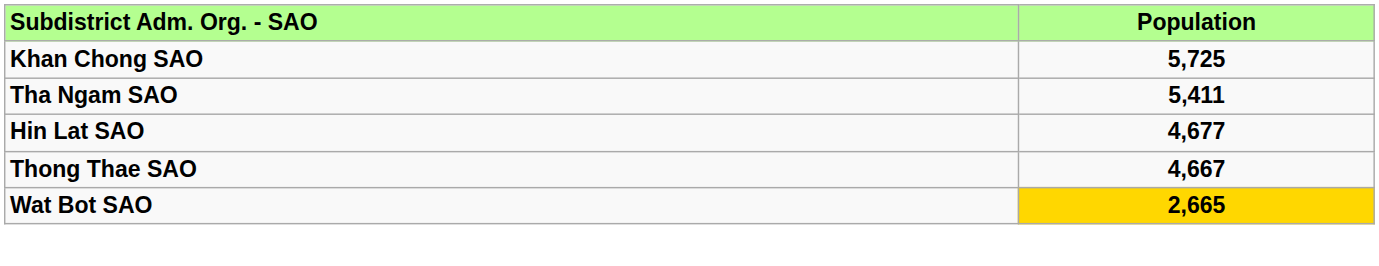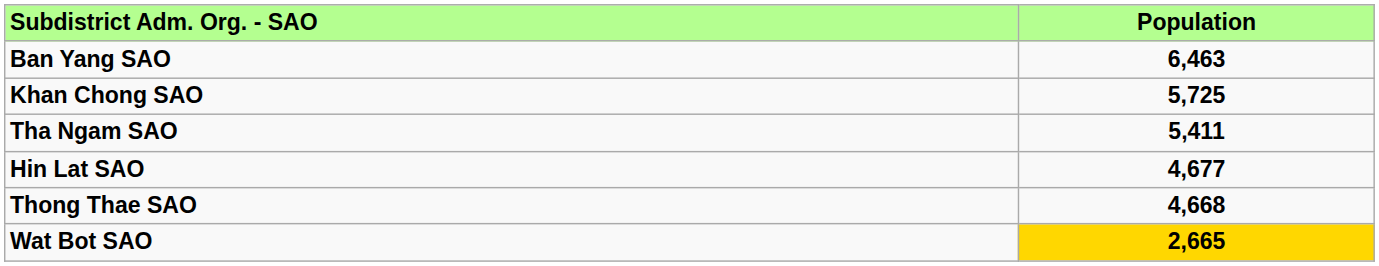+ row: Ban Yang SAO | 6,463
Thong Thae SAO | Population: 4,667 -> 4,668
